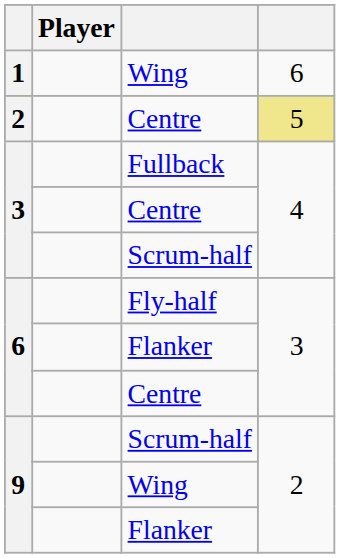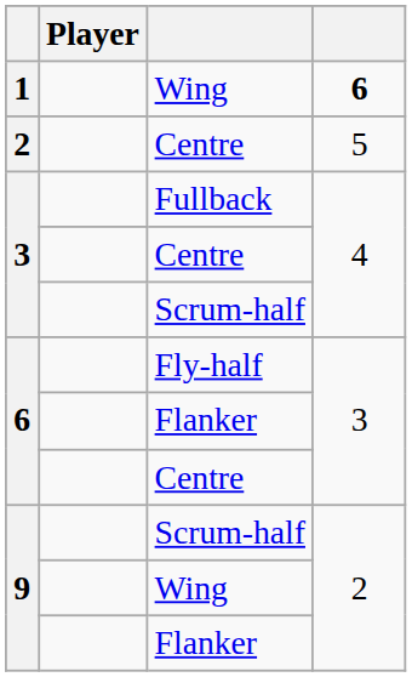1 / Wing | column 4: normal -> bold
2 / Centre | column 4: khaki background -> no background
